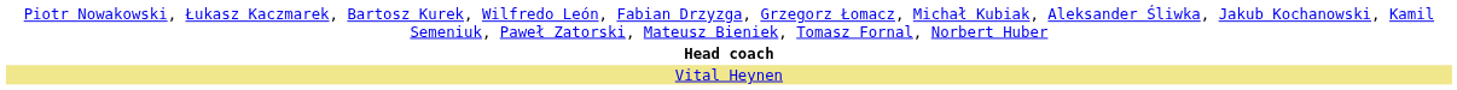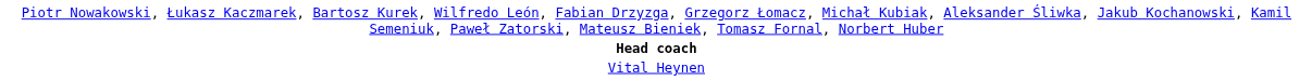row 3 | column 1: khaki background -> no background
